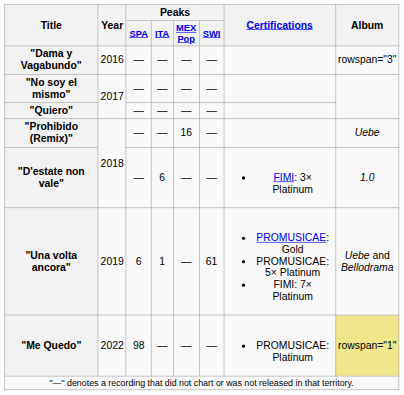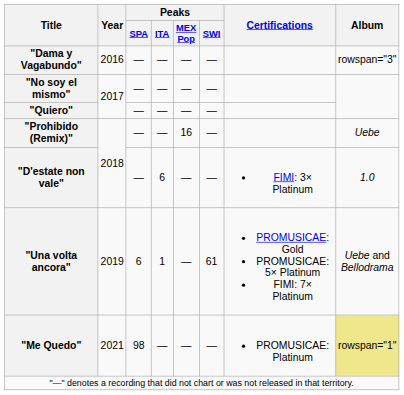"Me Quedo" | Year: 2022 -> 2021
